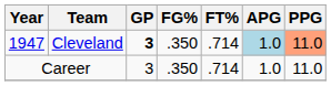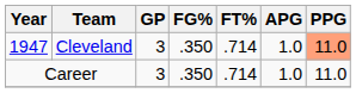1947 | GP: bold -> normal
1947 | APG: lightblue background -> no background
